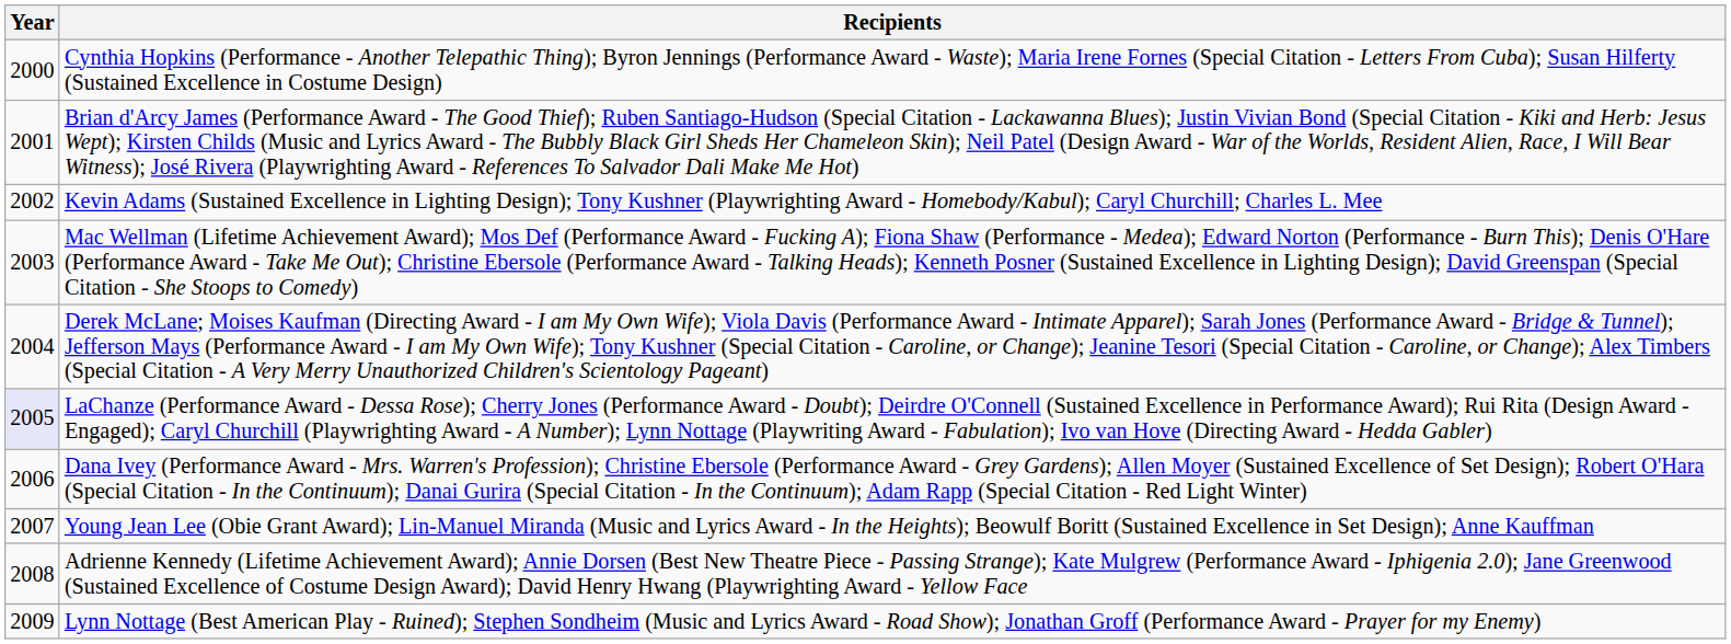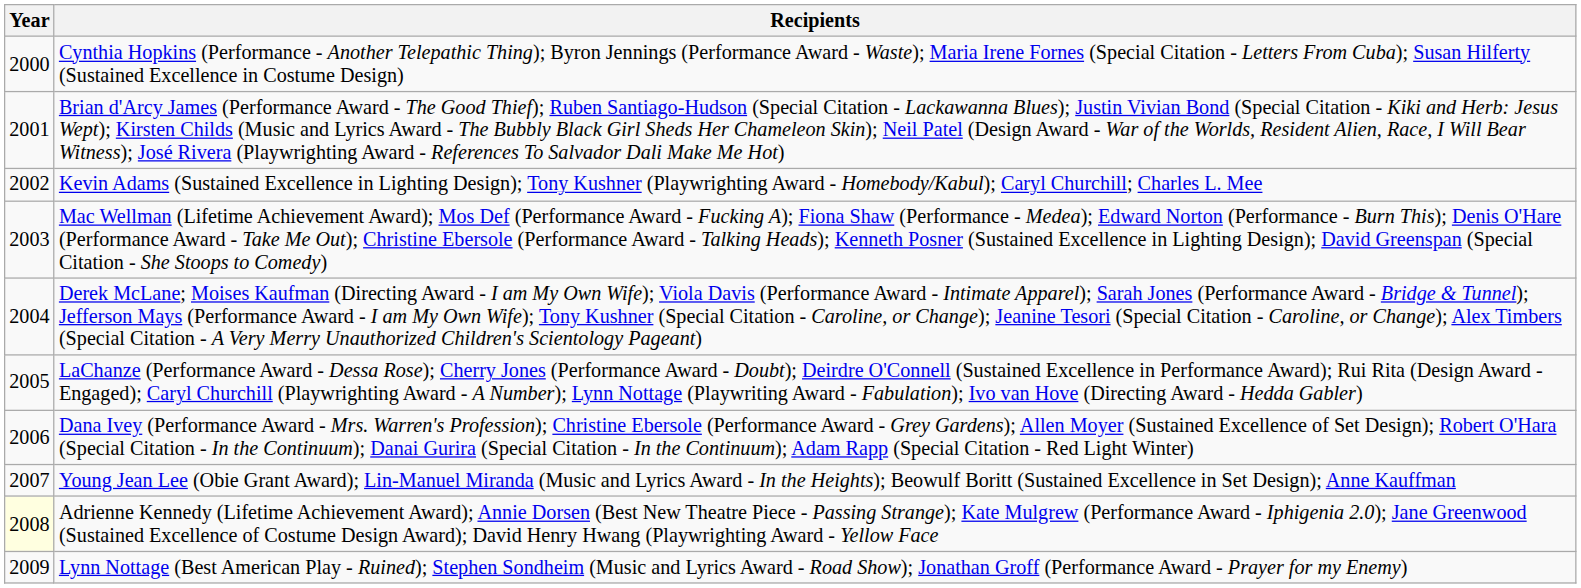row 7 | Year: lavender background -> no background
row 10 | Year: no background -> lightyellow background
